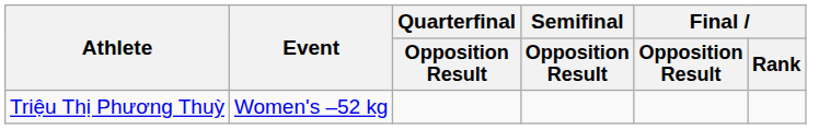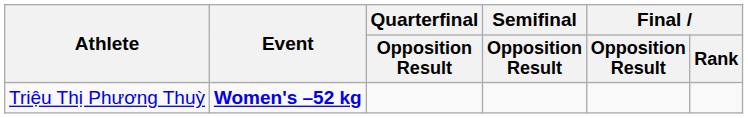Triệu Thị Phương Thuỳ | Event: normal -> bold
